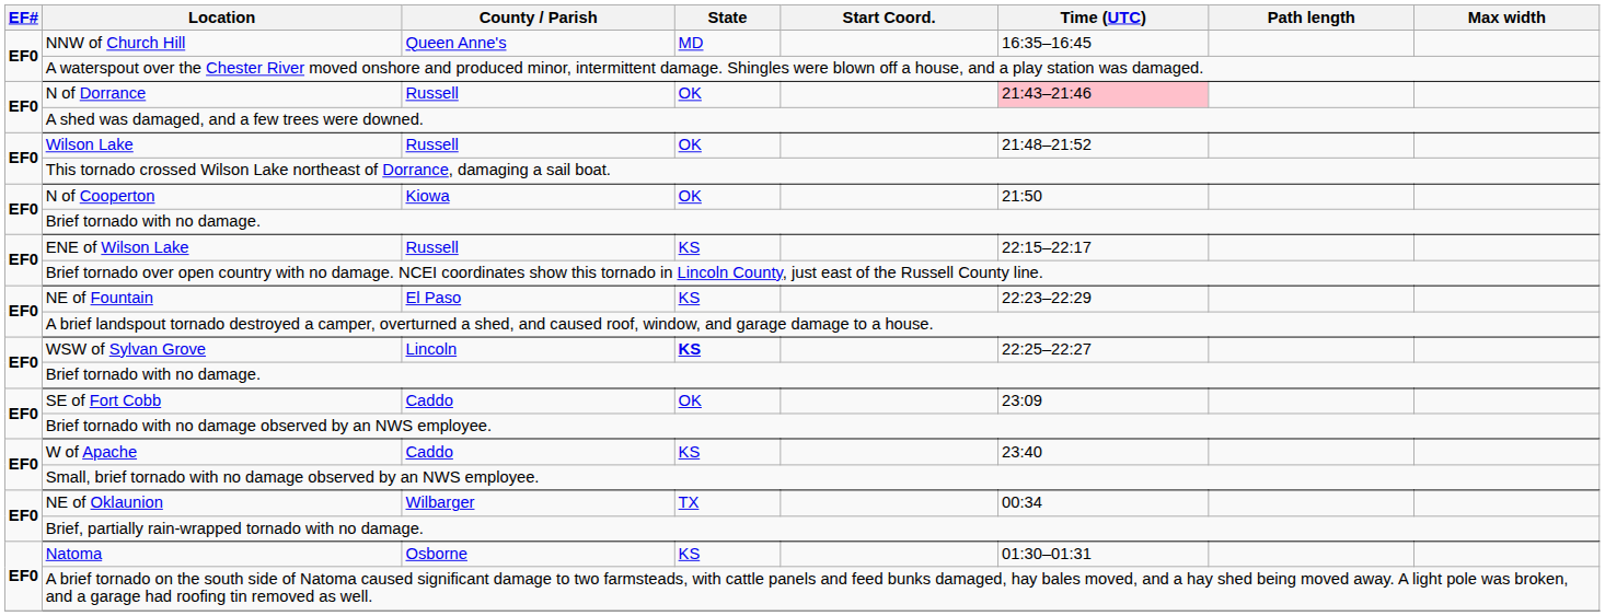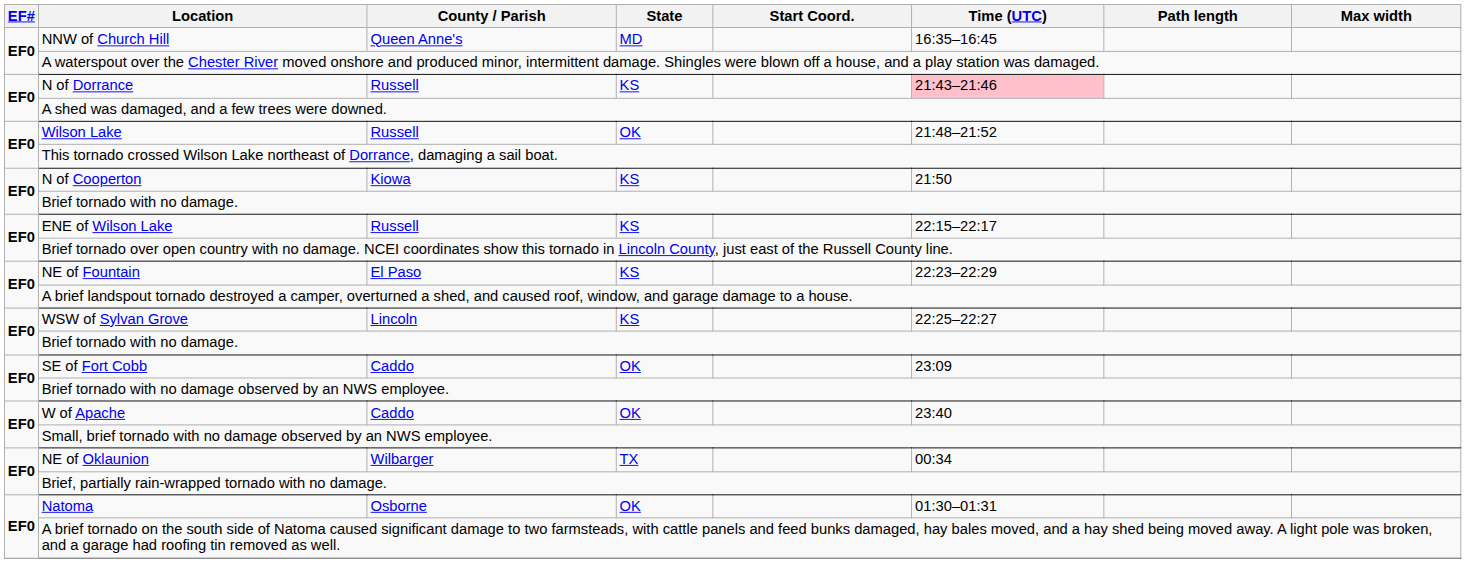N of Dorrance | State: OK -> KS
N of Cooperton | State: OK -> KS
WSW of Sylvan Grove | State: bold -> normal
W of Apache | State: KS -> OK
Natoma | State: KS -> OK
